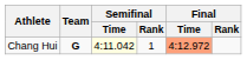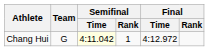Chang Hui | Team: bold -> normal
Chang Hui | Final / Time: lightsalmon background -> no background
